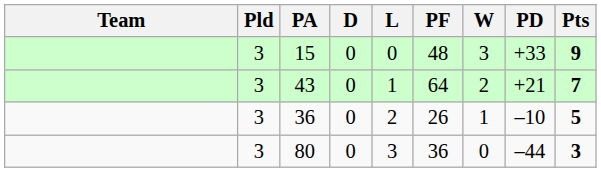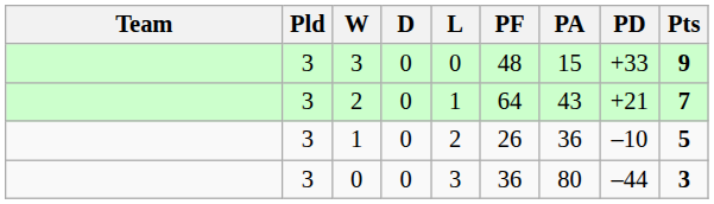columns swapped: W <-> PA
